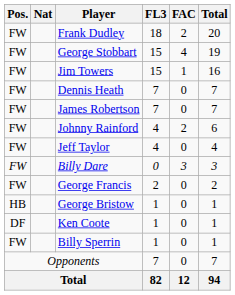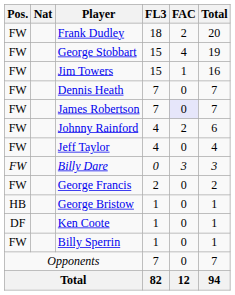James Robertson | FAC: no background -> lavender background
